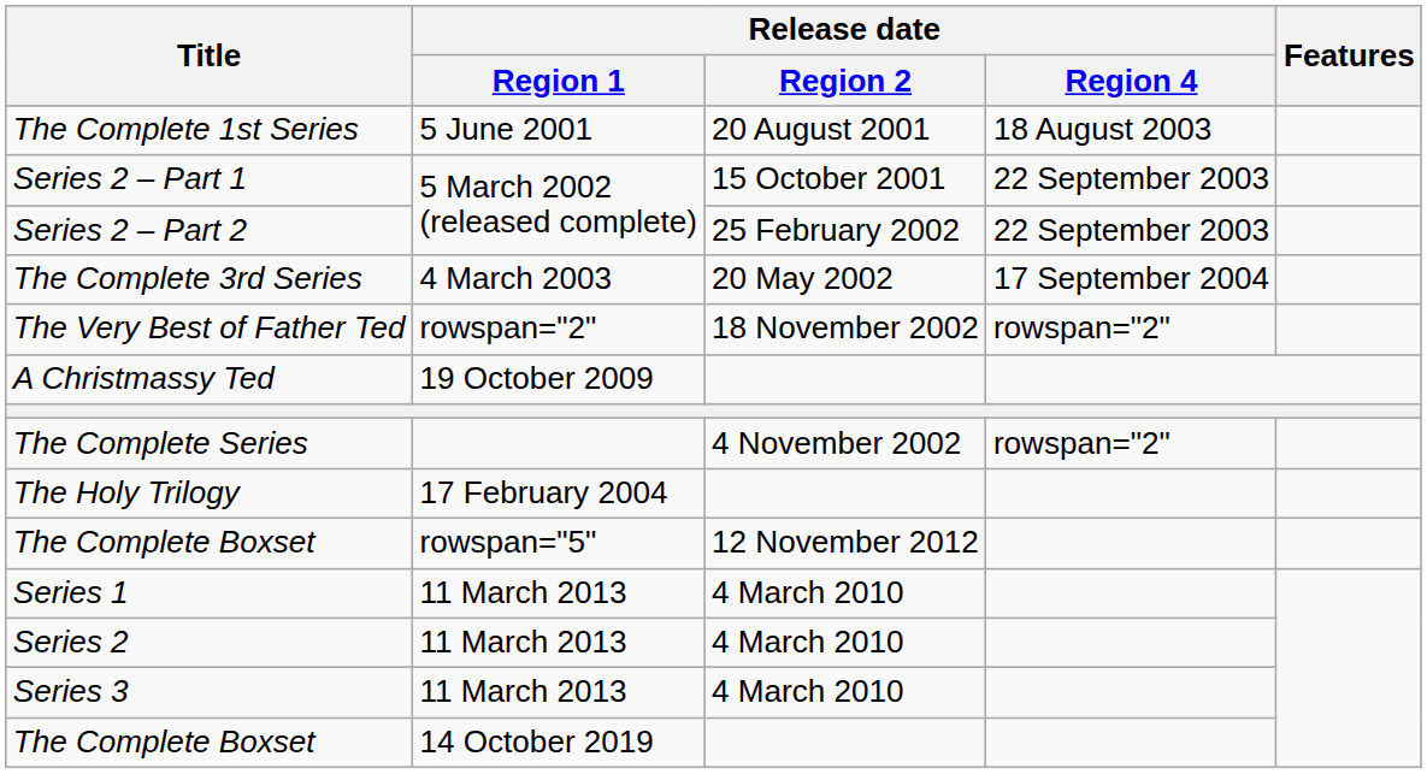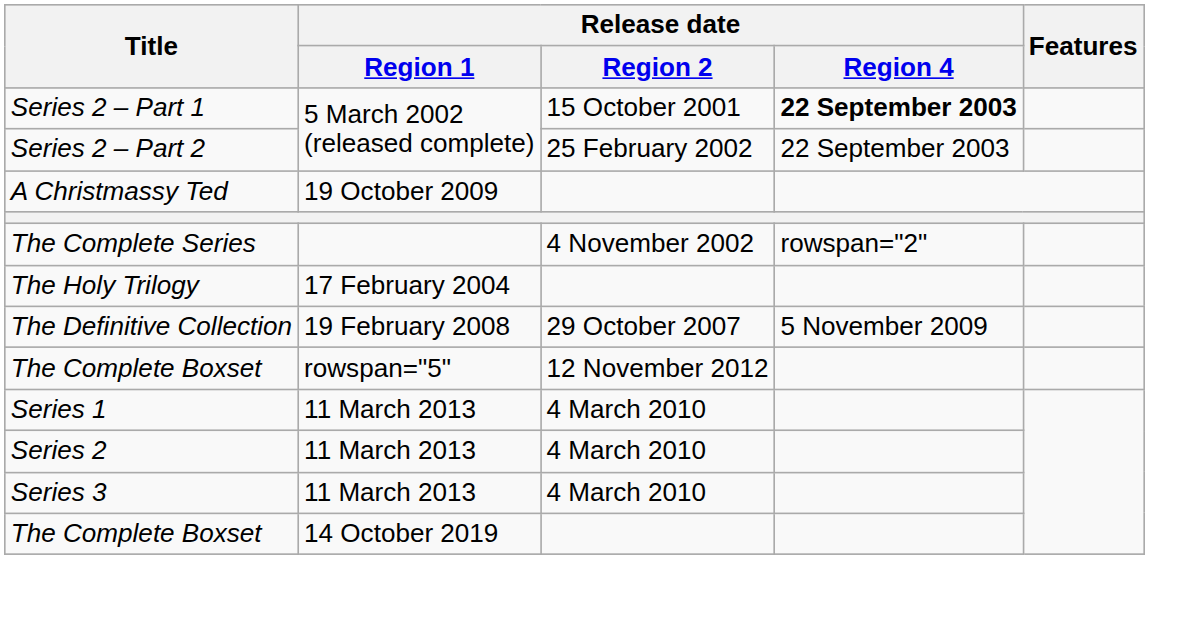- row: The Complete 1st Series | 5 June 2001 | 20 August 2001 | 18 August 2003
Series 2 – Part 1 | Release date / Region 4: normal -> bold
- row: The Complete 3rd Series | 4 March 2003 | 20 May 2002 | 17 September 2004
- row: The Very Best of Father Ted | rowspan="2" | 18 November 2002 | rowspan="2"
+ row: The Definitive Collection | 19 February 2008 | 29 October 2007 | 5 November 2009
